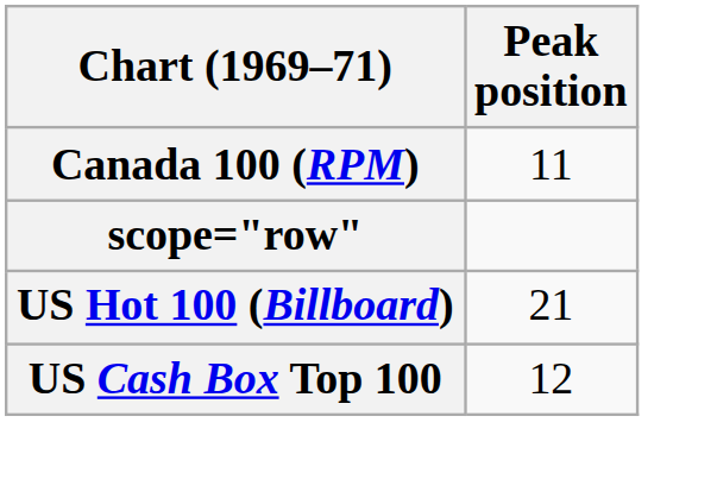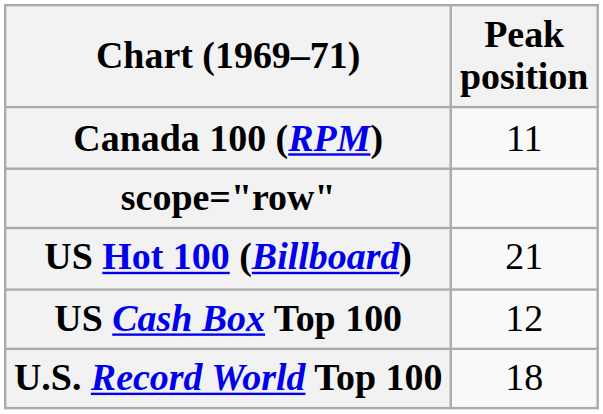+ row: U.S. Record World Top 100 | 18
